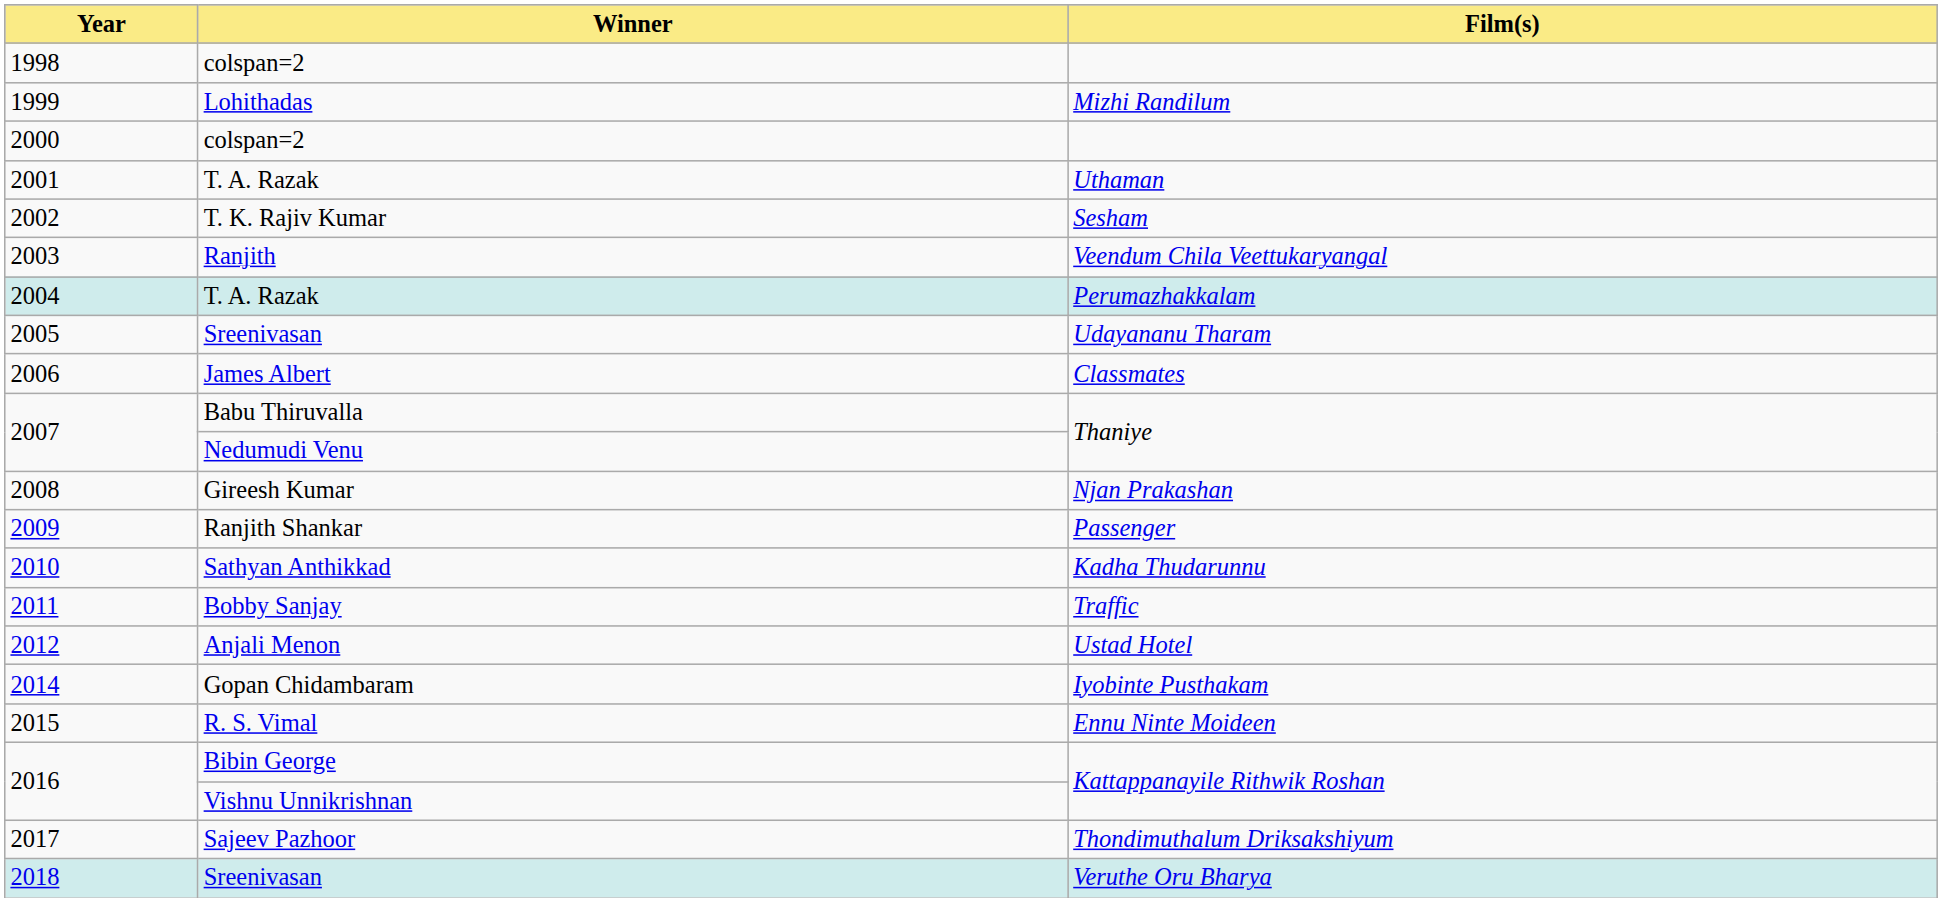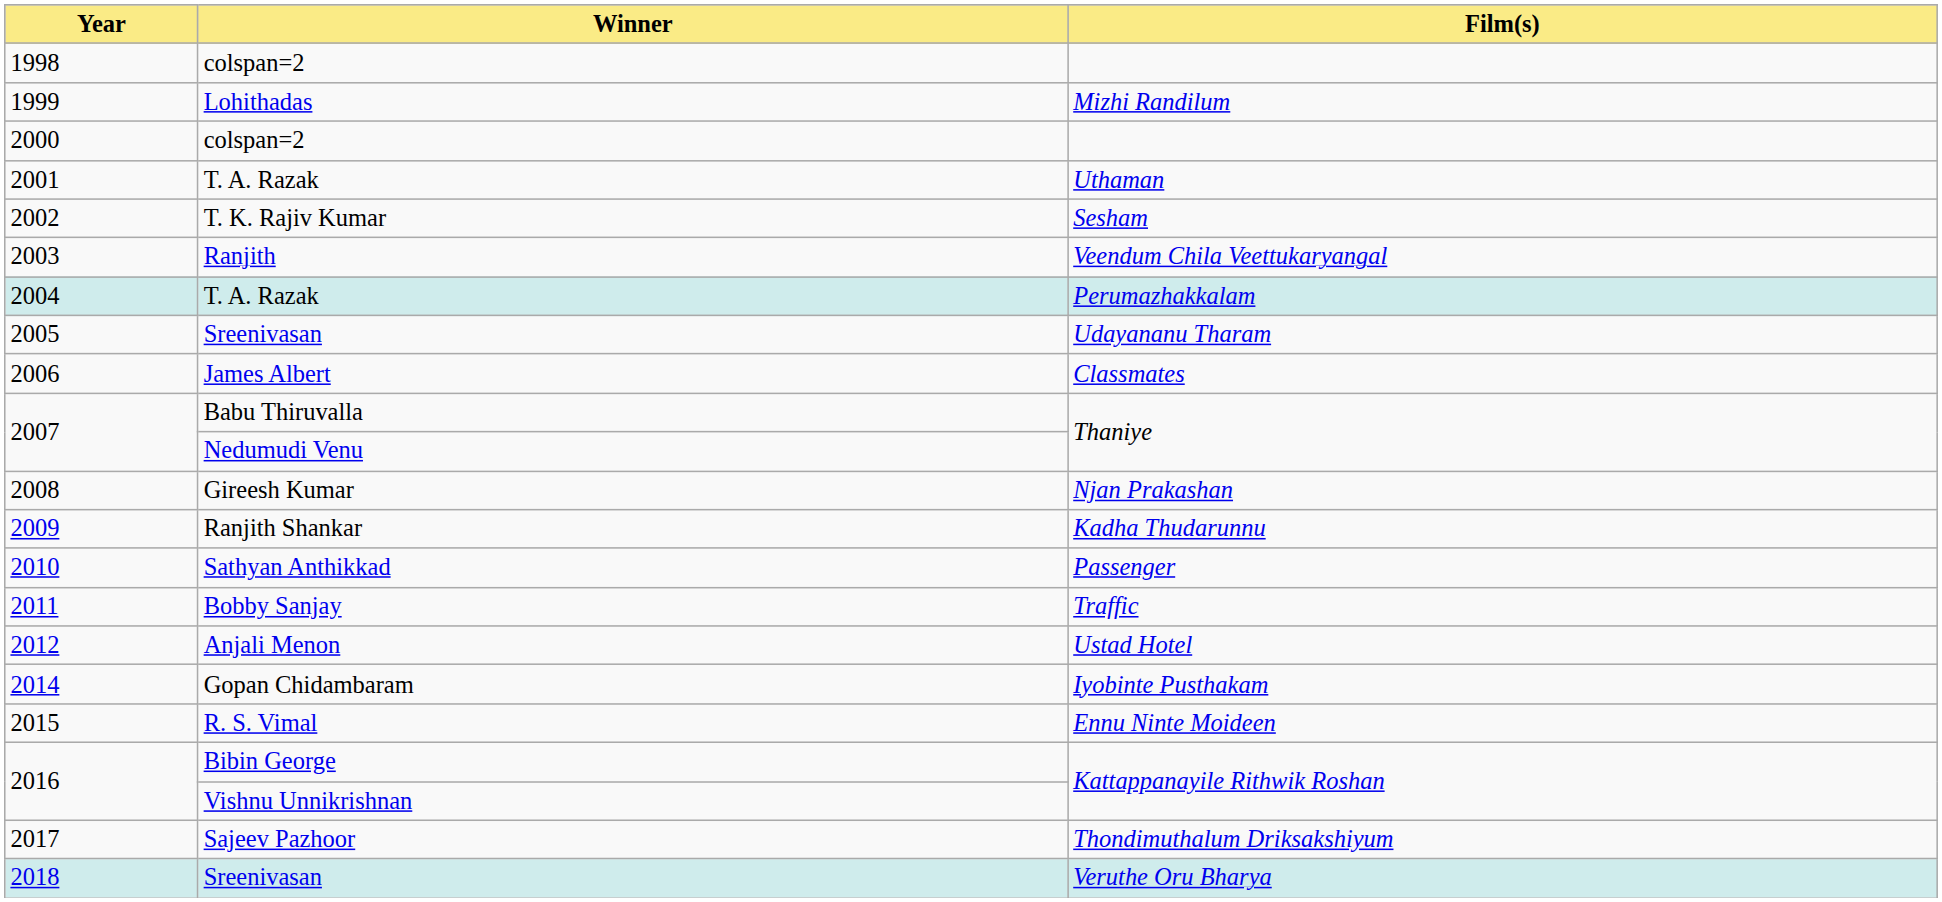2009 | Film(s): Passenger -> Kadha Thudarunnu
2010 | Film(s): Kadha Thudarunnu -> Passenger
